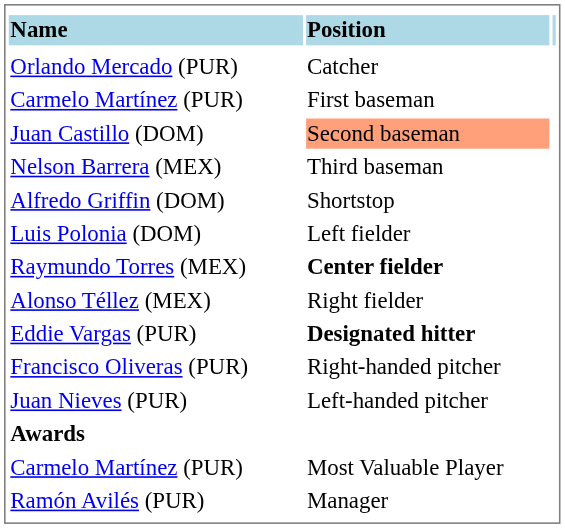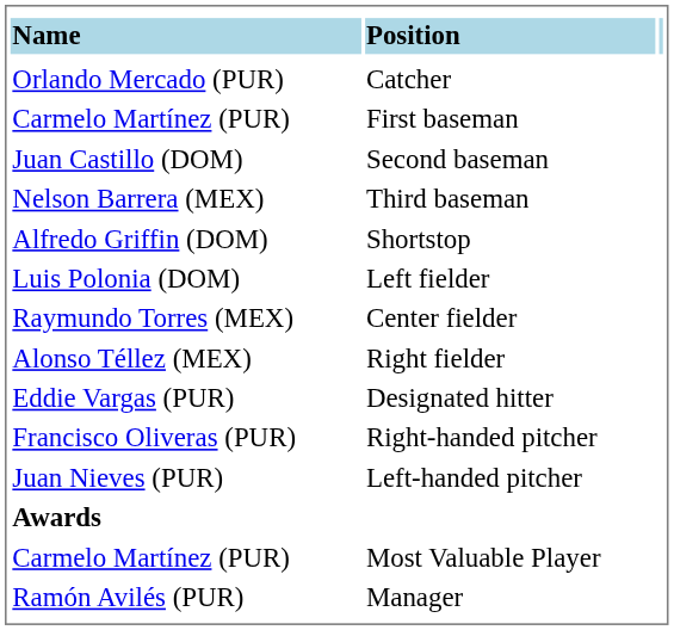Second baseman | column 2: lightsalmon background -> no background
Center fielder | column 2: bold -> normal
Designated hitter | column 2: bold -> normal
